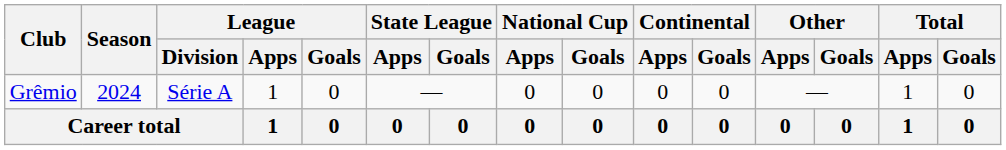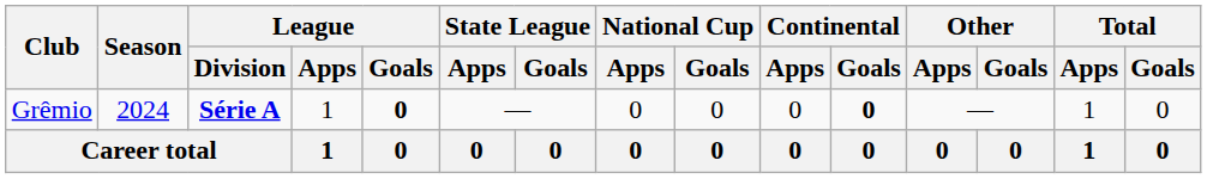Grêmio | League / Division: normal -> bold
Grêmio | League / Goals: normal -> bold
Grêmio | Continental / Goals: normal -> bold
